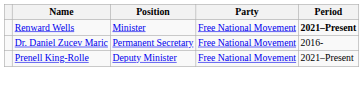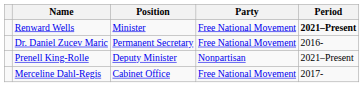Prenell King-Rolle | Party: Free National Movement -> Nonpartisan
+ row: Merceline Dahl-Regis | Cabinet Office | Free National Movement | 2017-
